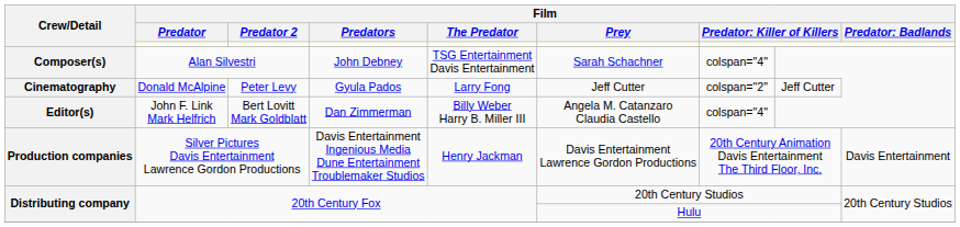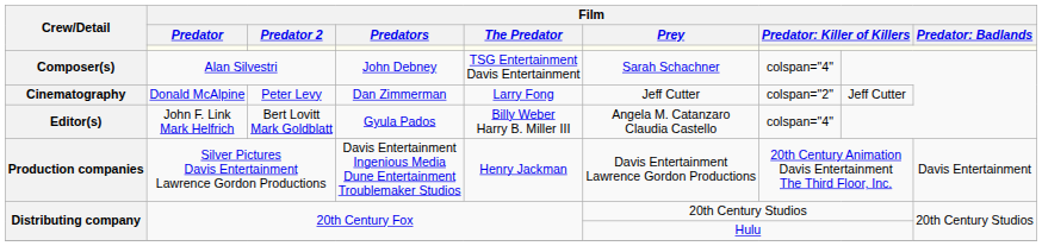Cinematography | Film / Predators: Gyula Pados -> Dan Zimmerman
Editor(s) | Film / Predators: Dan Zimmerman -> Gyula Pados
